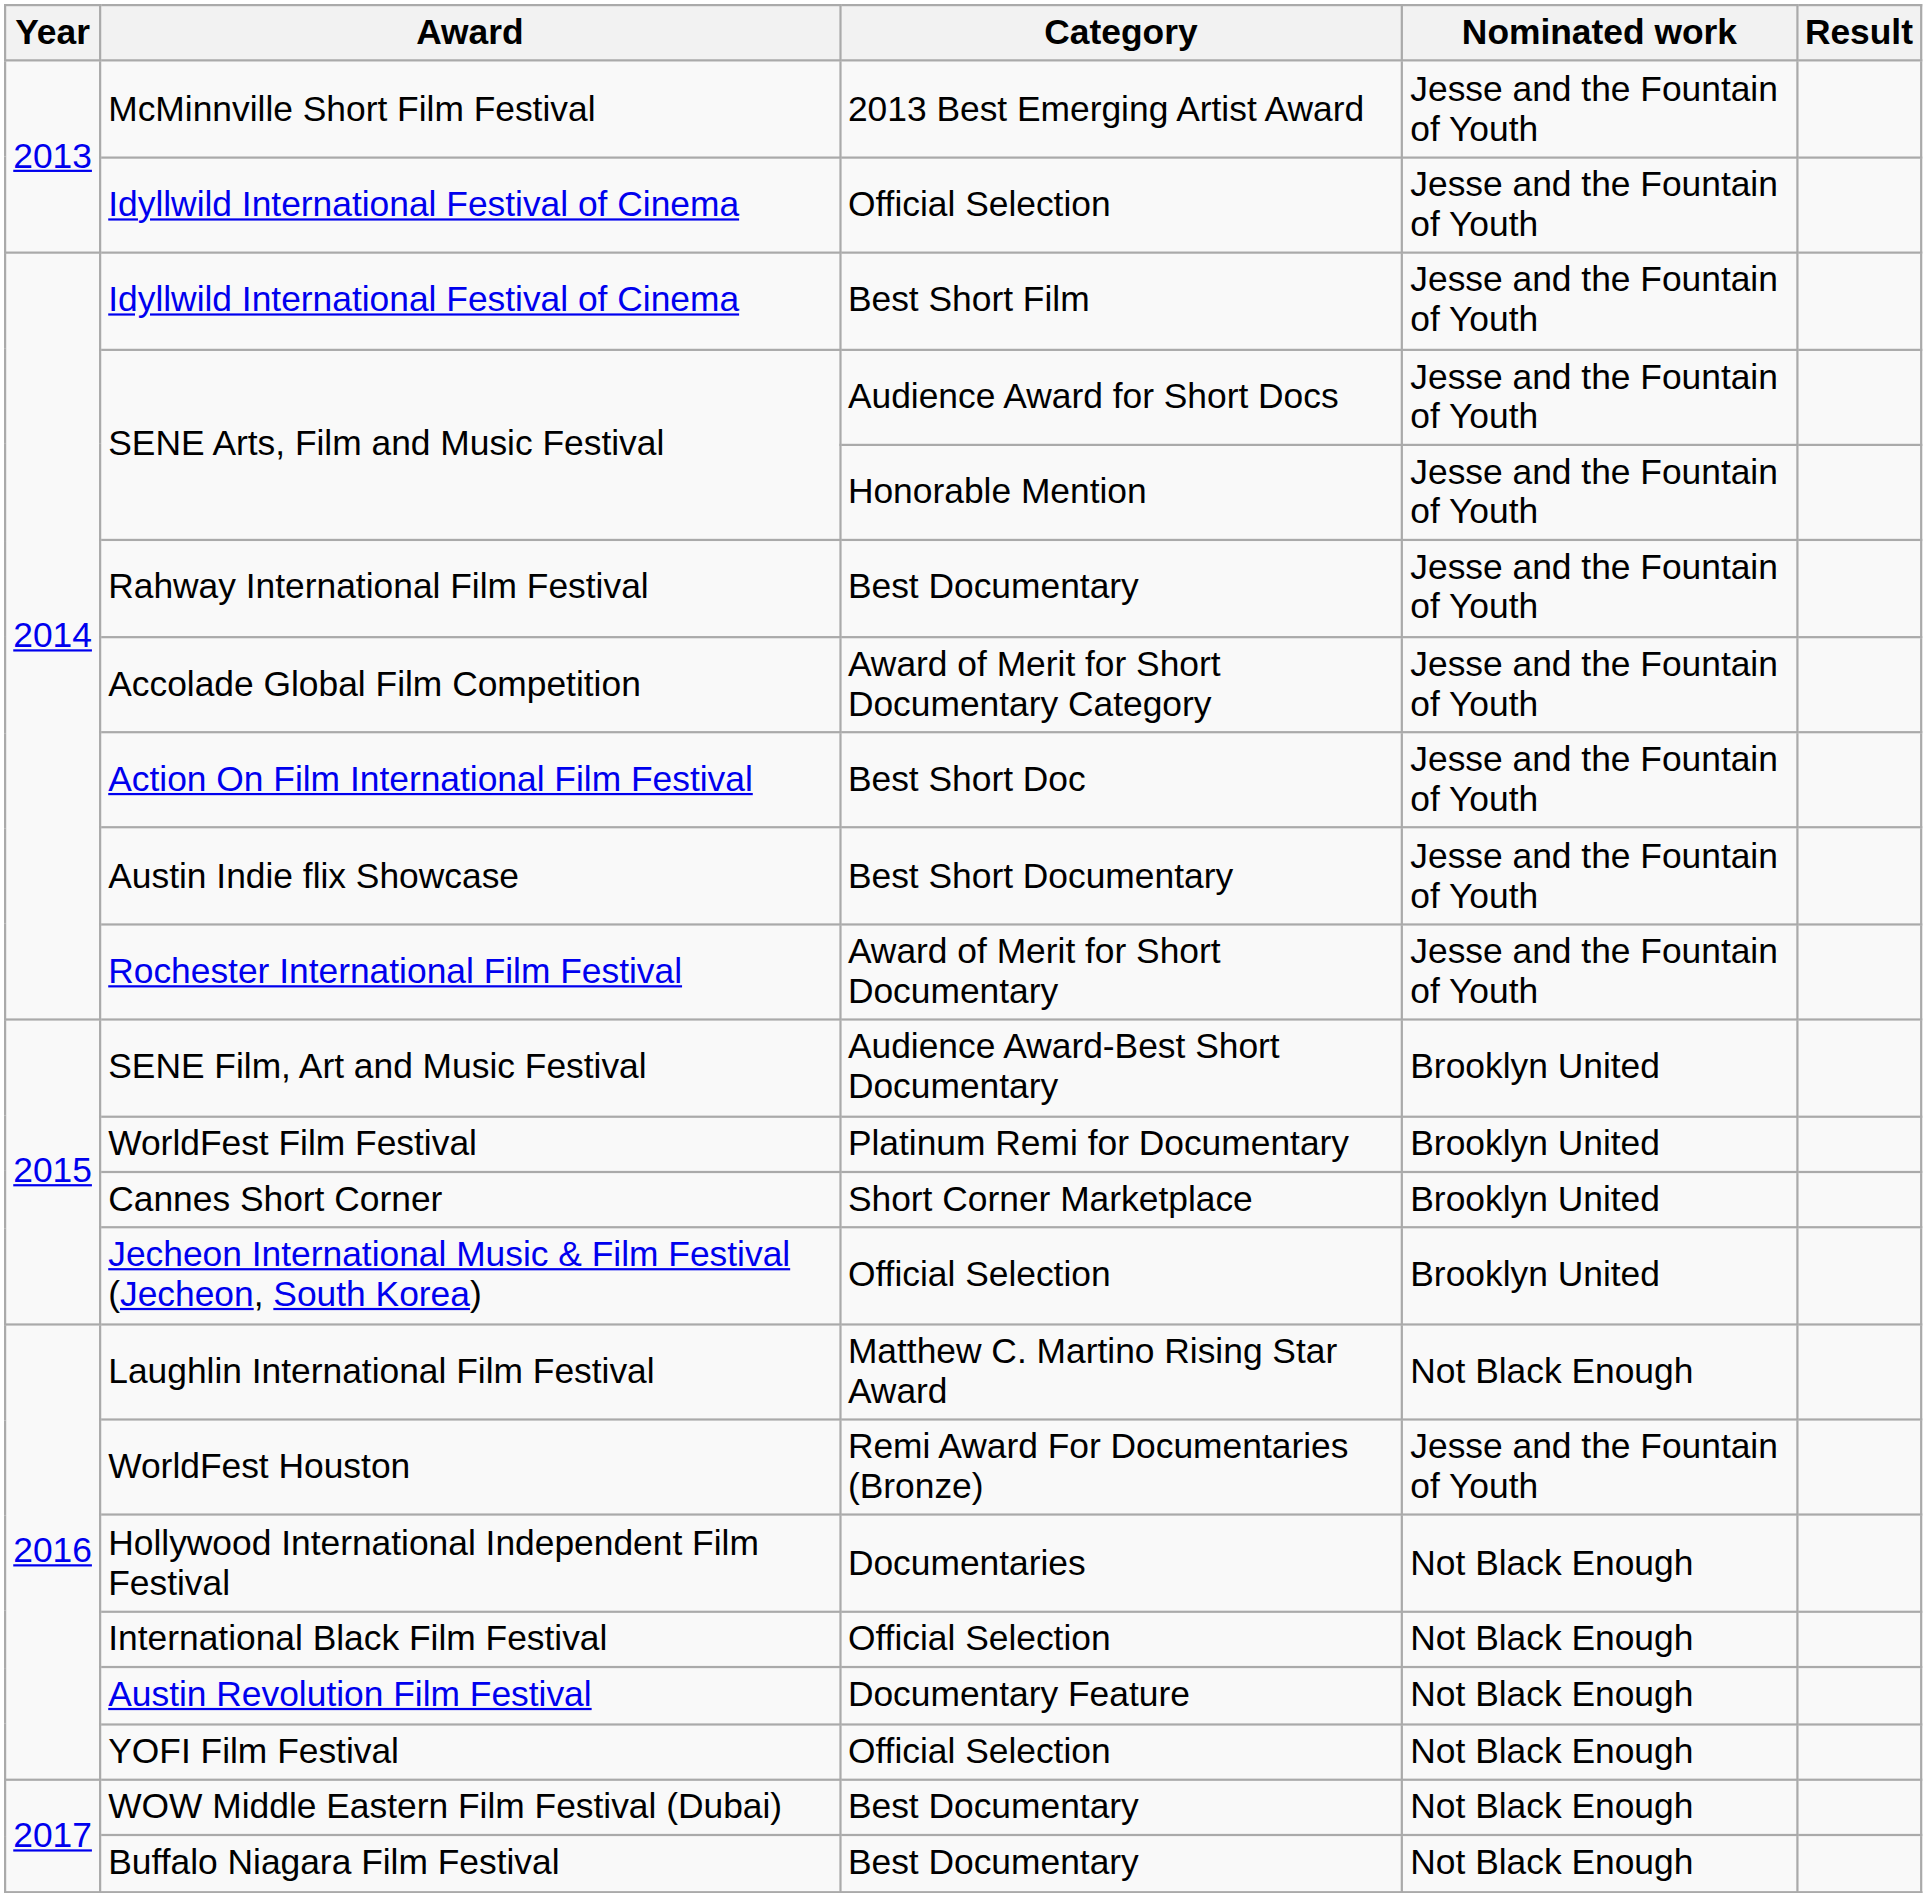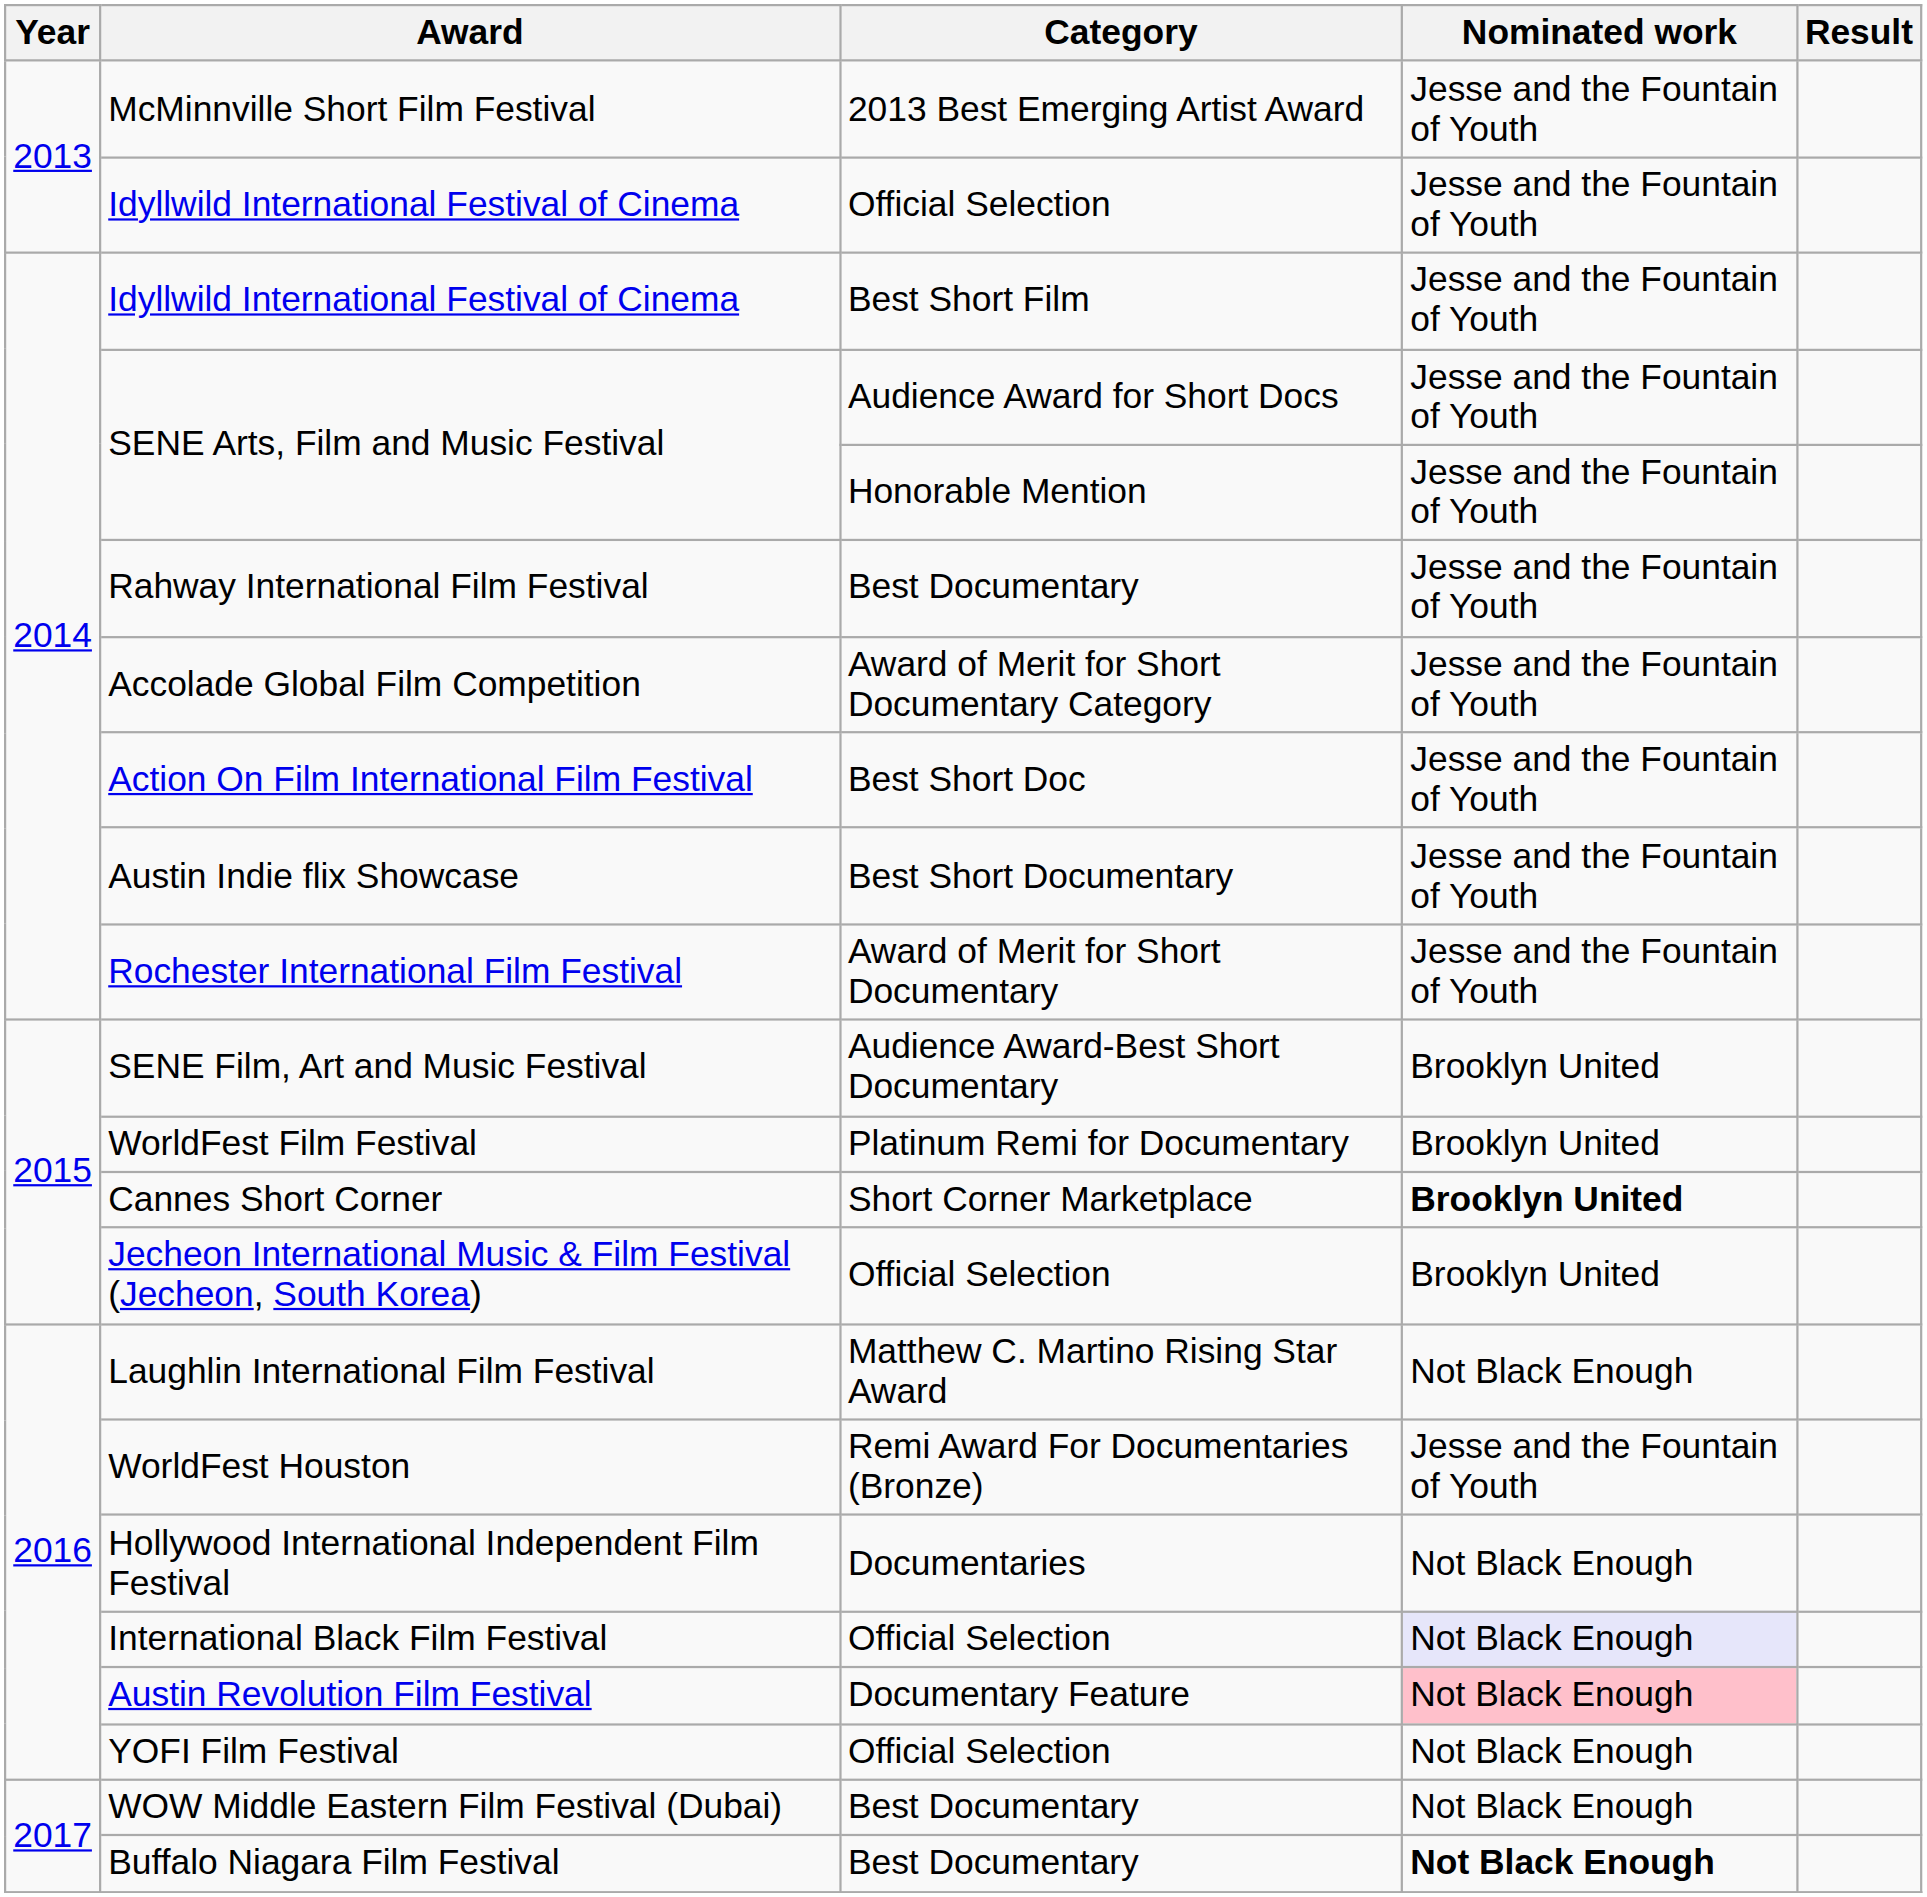Cannes Short Corner | Nominated work: normal -> bold
International Black Film Festival | Nominated work: no background -> lavender background
Austin Revolution Film Festival | Nominated work: no background -> pink background
Buffalo Niagara Film Festival | Nominated work: normal -> bold
